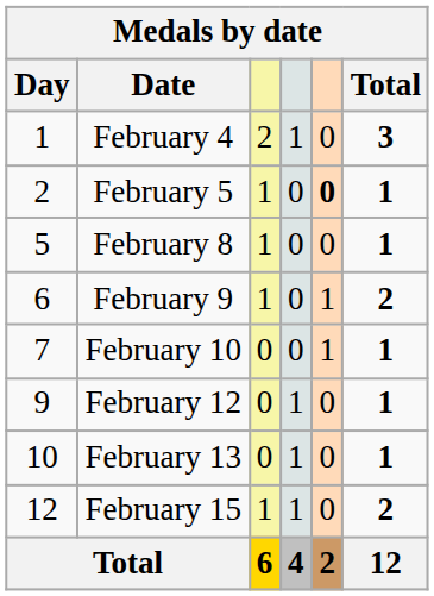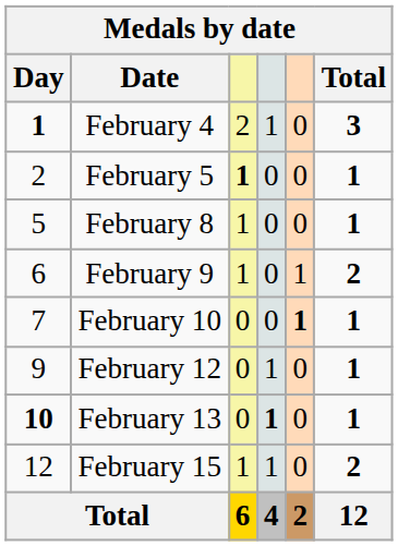February 4 | Day: normal -> bold
February 5 | column 3: normal -> bold
February 5 | column 5: bold -> normal
February 10 | column 5: normal -> bold
February 13 | Day: normal -> bold
February 13 | column 4: normal -> bold
